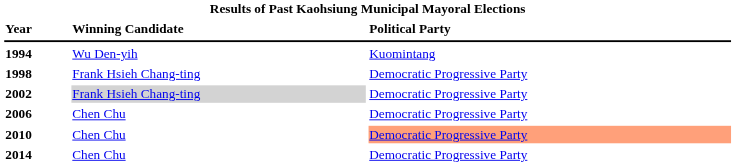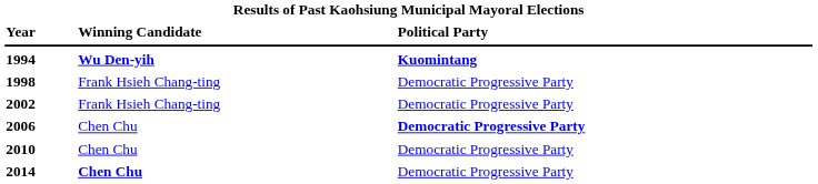1994 | column 2: normal -> bold
1994 | column 3: normal -> bold
2002 | column 2: lightgrey background -> no background
2006 | column 3: normal -> bold
2010 | column 3: lightsalmon background -> no background
2014 | column 2: normal -> bold
